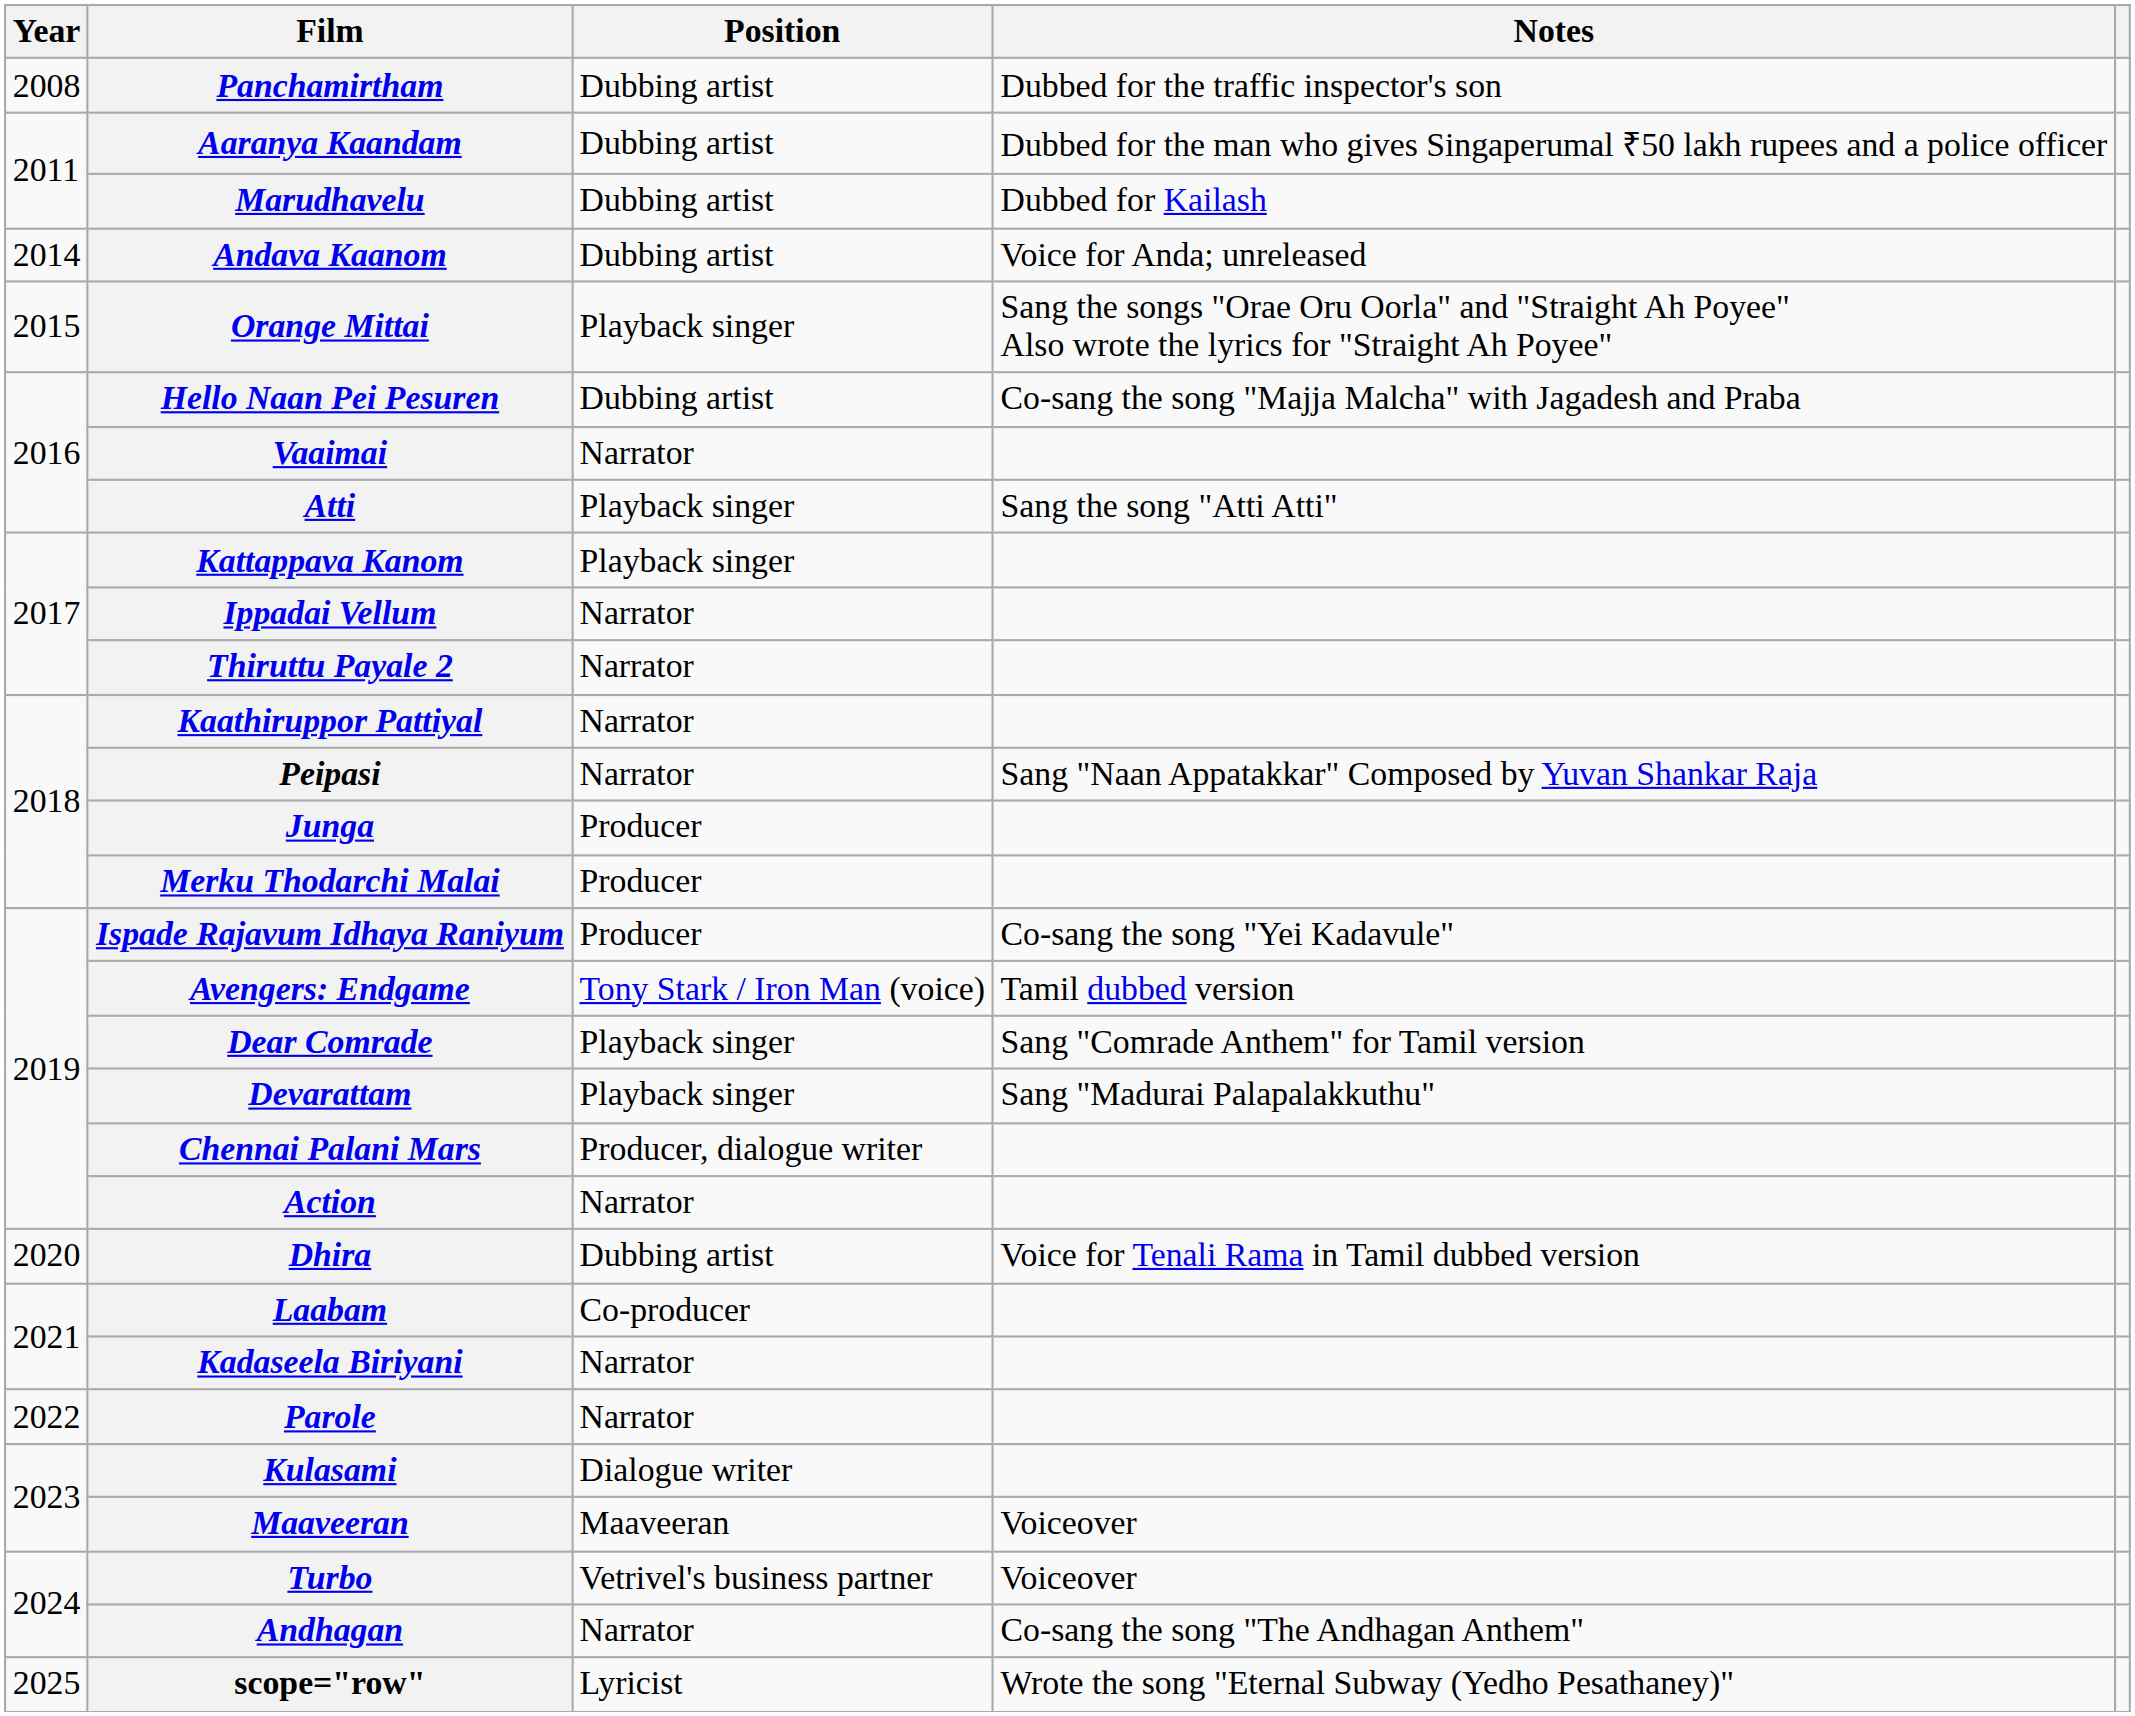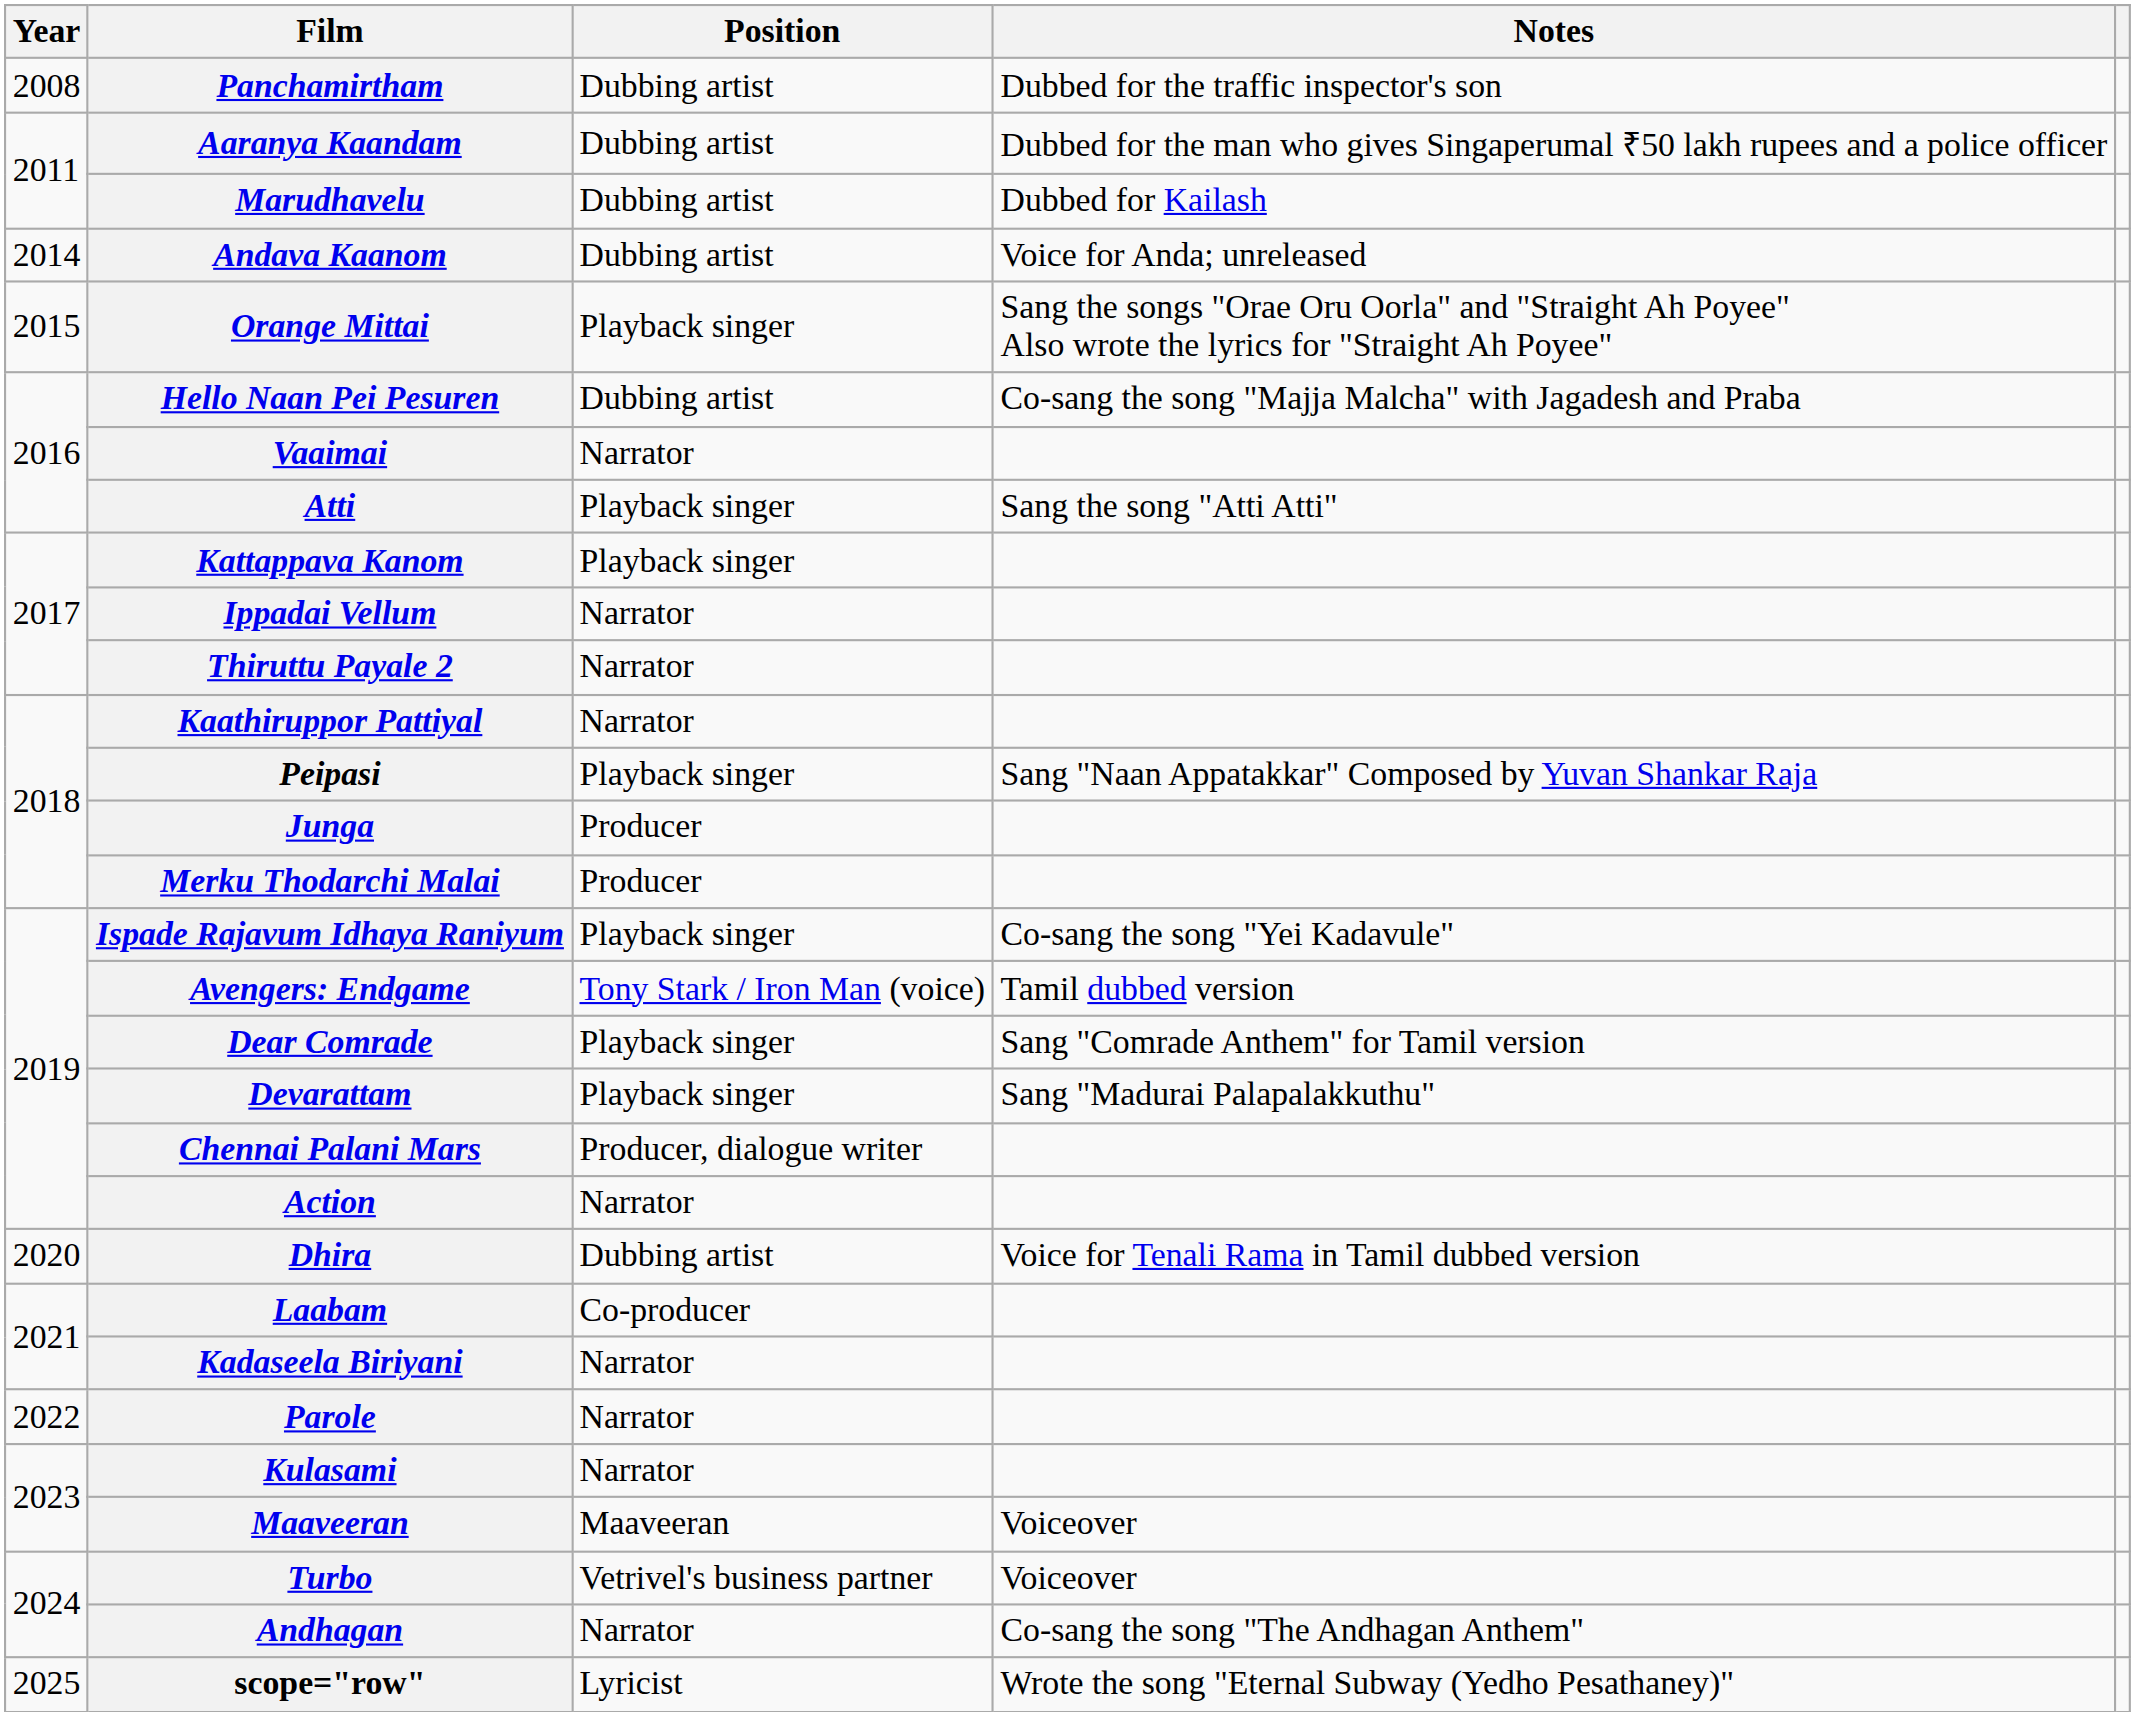Peipasi | Position: Narrator -> Playback singer
Ispade Rajavum Idhaya Raniyum | Position: Producer -> Playback singer
Kulasami | Position: Dialogue writer -> Narrator
